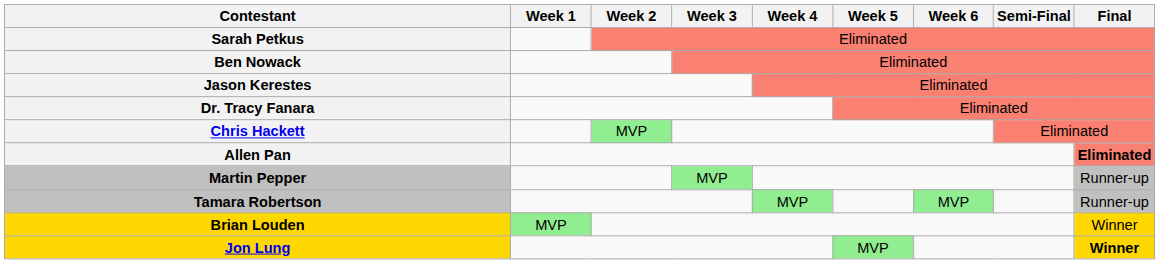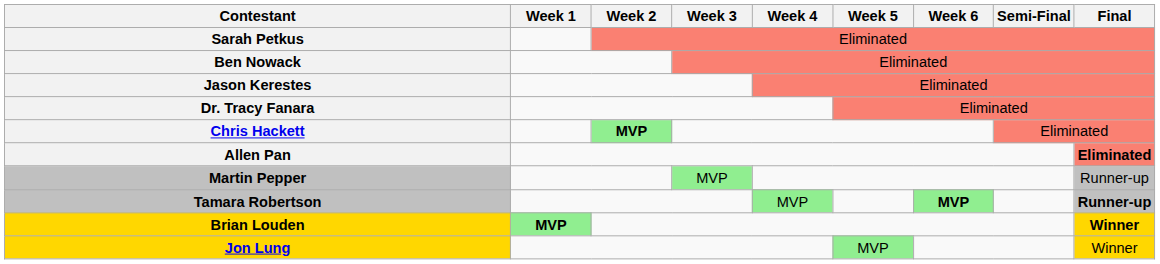Chris Hackett | Week 2: normal -> bold
Tamara Robertson | Week 6: normal -> bold
Tamara Robertson | Final: normal -> bold
Brian Louden | Week 1: normal -> bold
Brian Louden | Final: normal -> bold
Jon Lung | Final: bold -> normal
